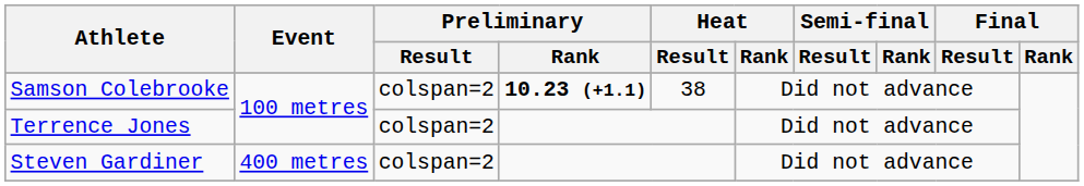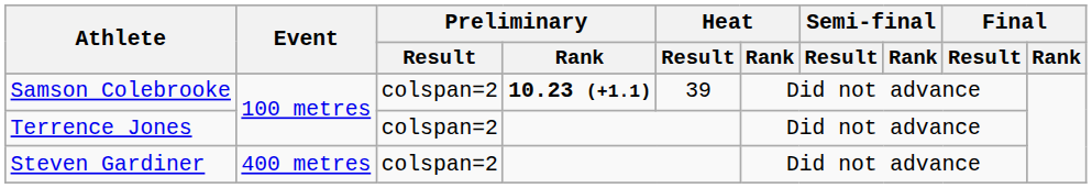Samson Colebrooke | Heat / Result: 38 -> 39
